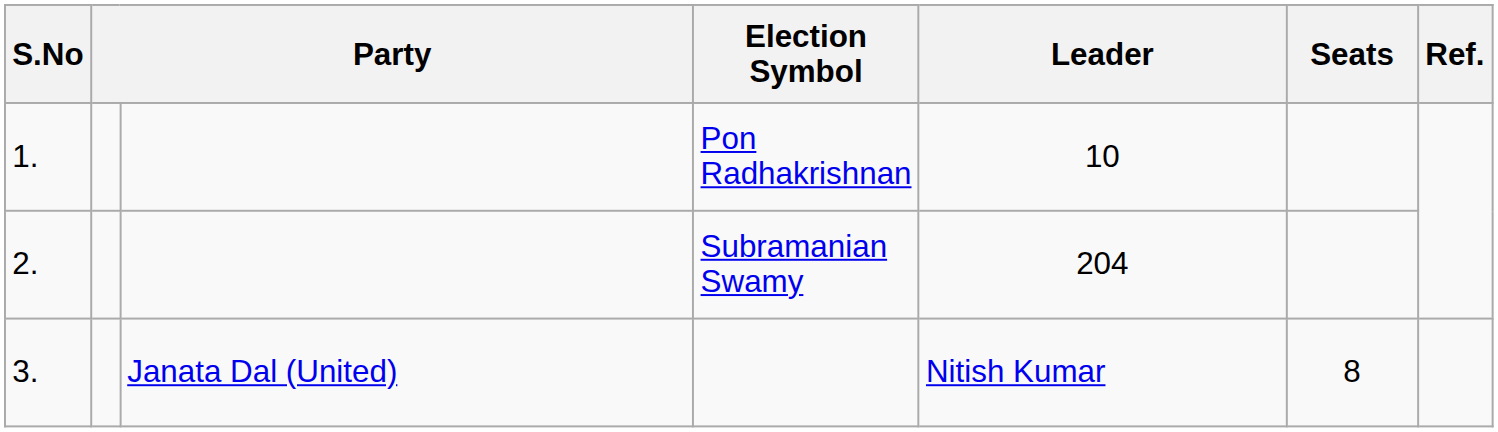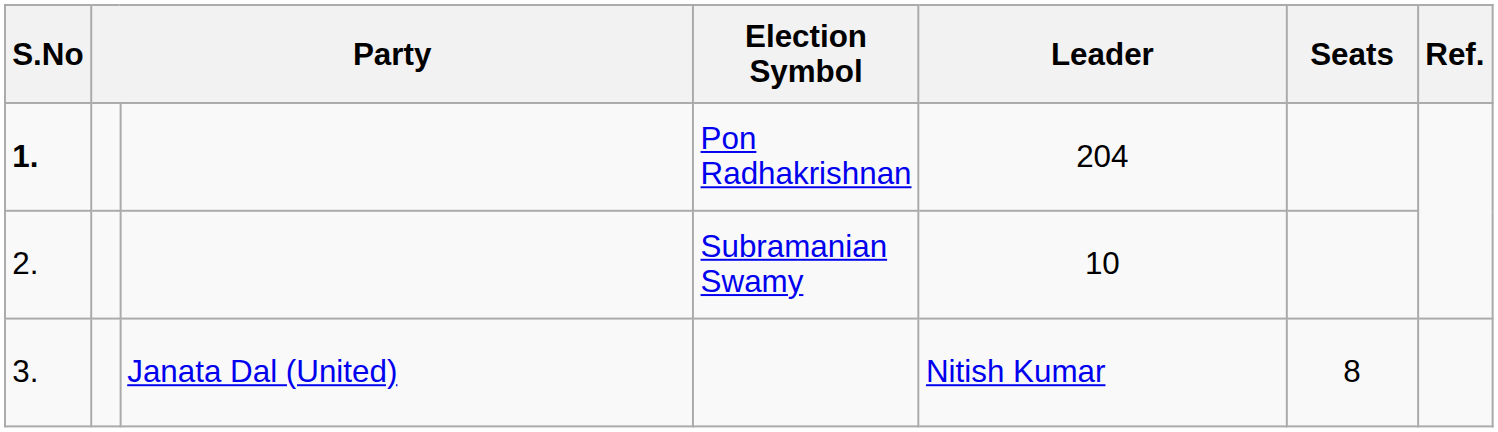Pon Radhakrishnan | S.No: normal -> bold
Pon Radhakrishnan | Leader: 10 -> 204
Subramanian Swamy | Leader: 204 -> 10
